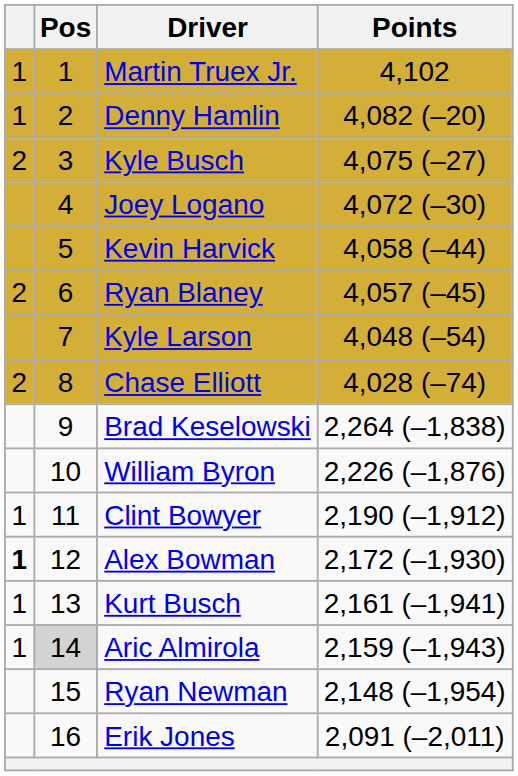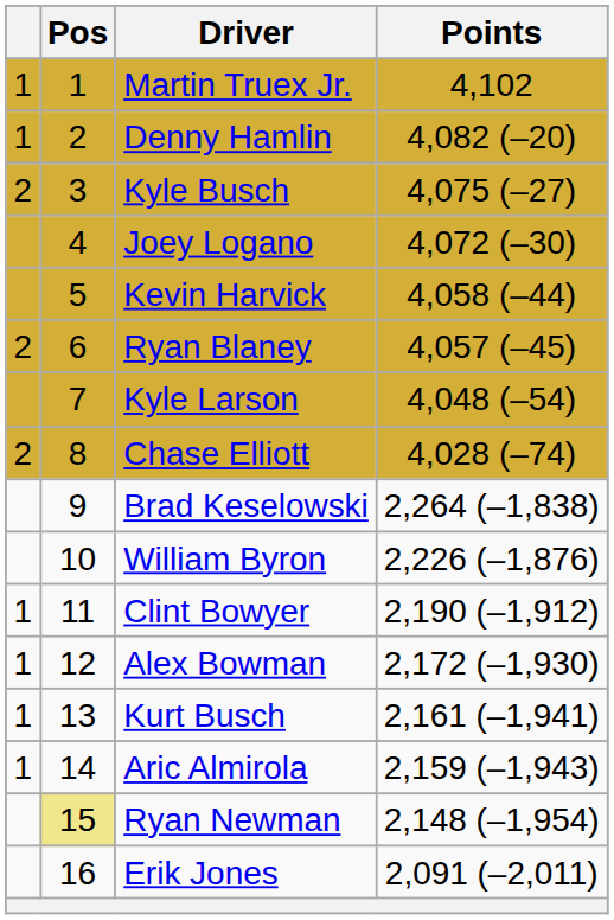Alex Bowman | column 1: bold -> normal
Aric Almirola | Pos: lightgrey background -> no background
Ryan Newman | Pos: no background -> khaki background
